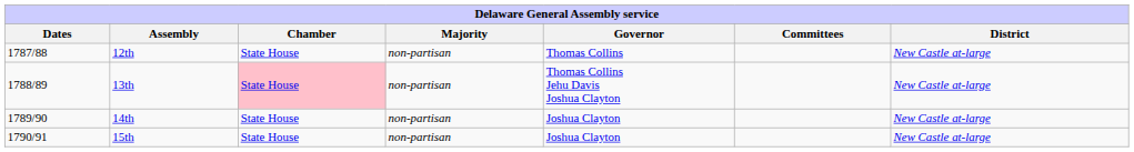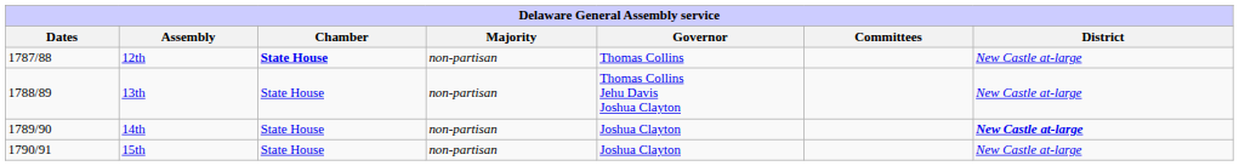12th | Chamber: normal -> bold
13th | Chamber: pink background -> no background
14th | District: normal -> bold
